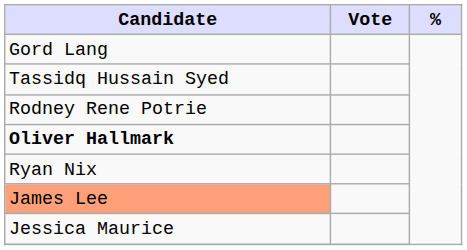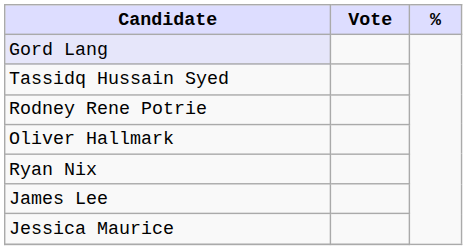Gord Lang | Candidate: no background -> lavender background
Oliver Hallmark | Candidate: bold -> normal
James Lee | Candidate: lightsalmon background -> no background
